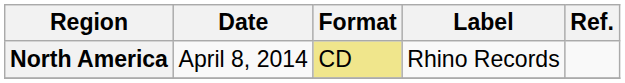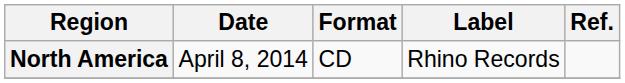North America | Format: khaki background -> no background
